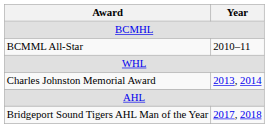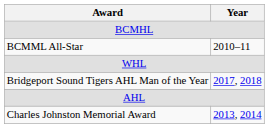rows swapped: Charles Johnston Memorial Award <-> Bridgeport Sound Tigers AHL Man of the Year
